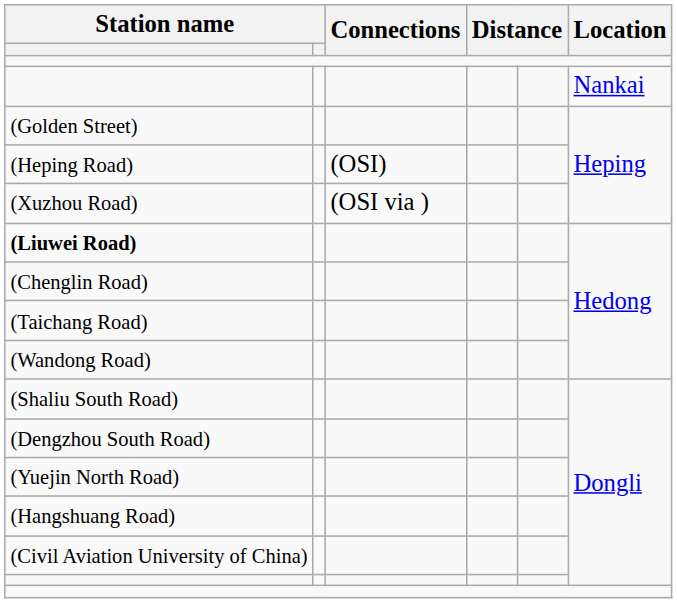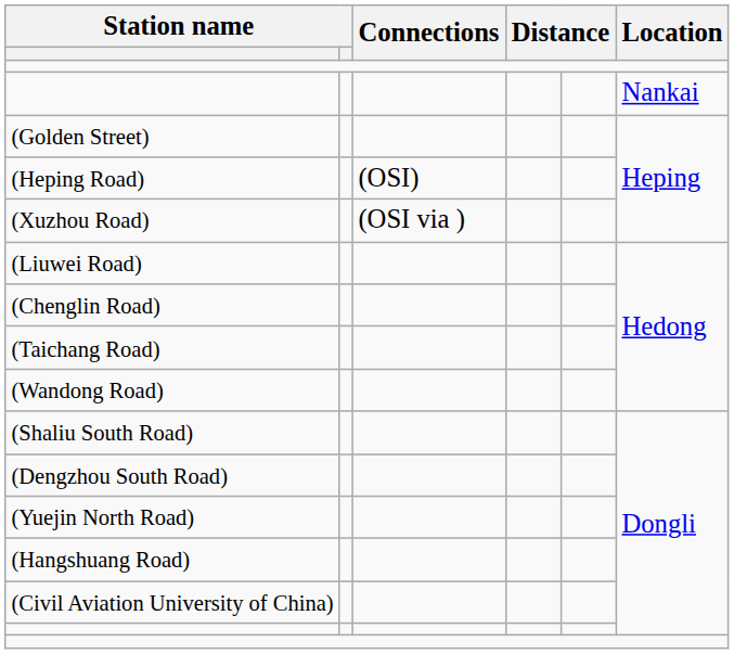(Liuwei Road) | column 1: bold -> normal
